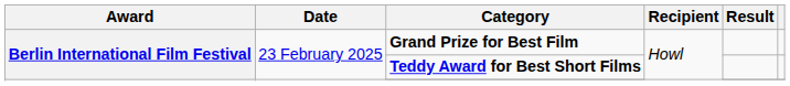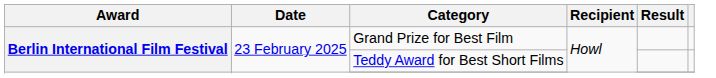Grand Prize for Best Film | Category: bold -> normal
Teddy Award for Best Short Films | Category: bold -> normal
